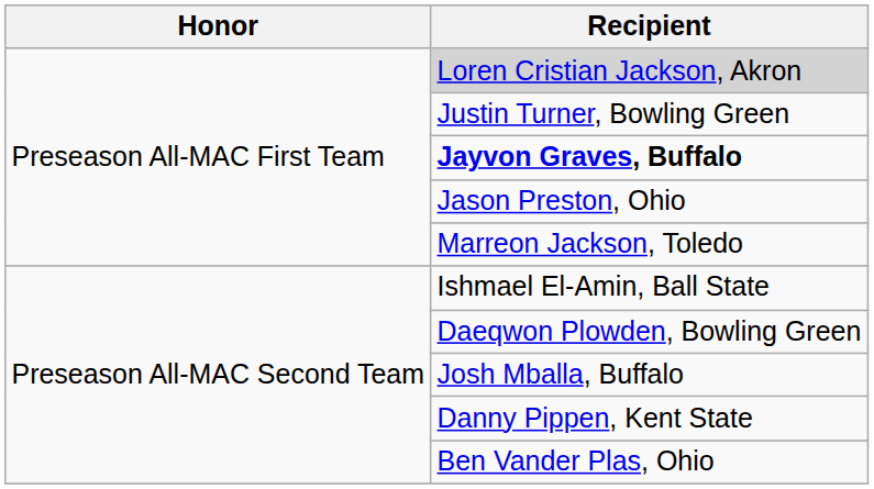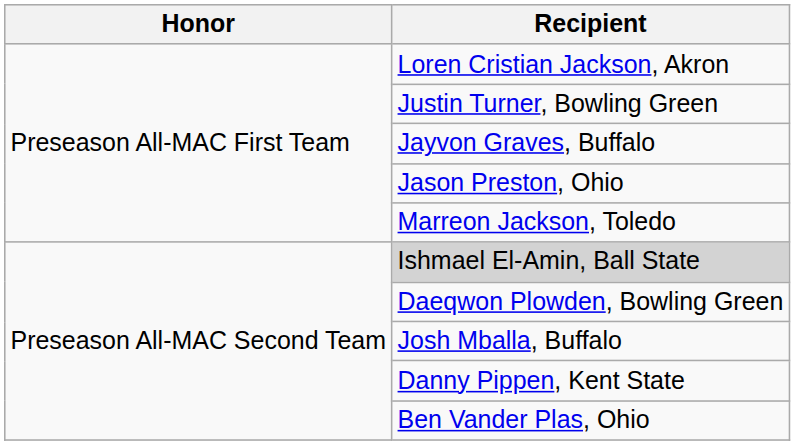row 2 | Recipient: lightgrey background -> no background
row 4 | Recipient: bold -> normal
row 7 | Recipient: no background -> lightgrey background
